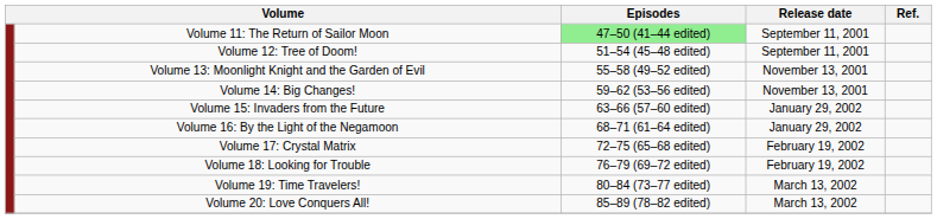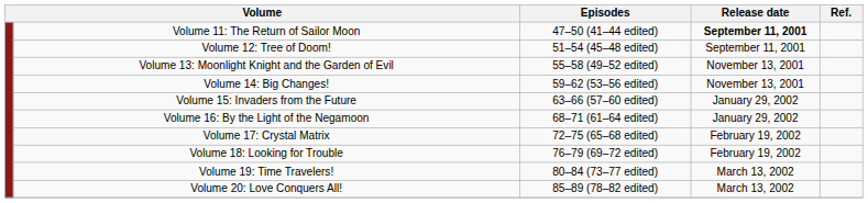Volume 11: The Return of Sailor Moon | Episodes: lightgreen background -> no background
Volume 11: The Return of Sailor Moon | Release date: normal -> bold
